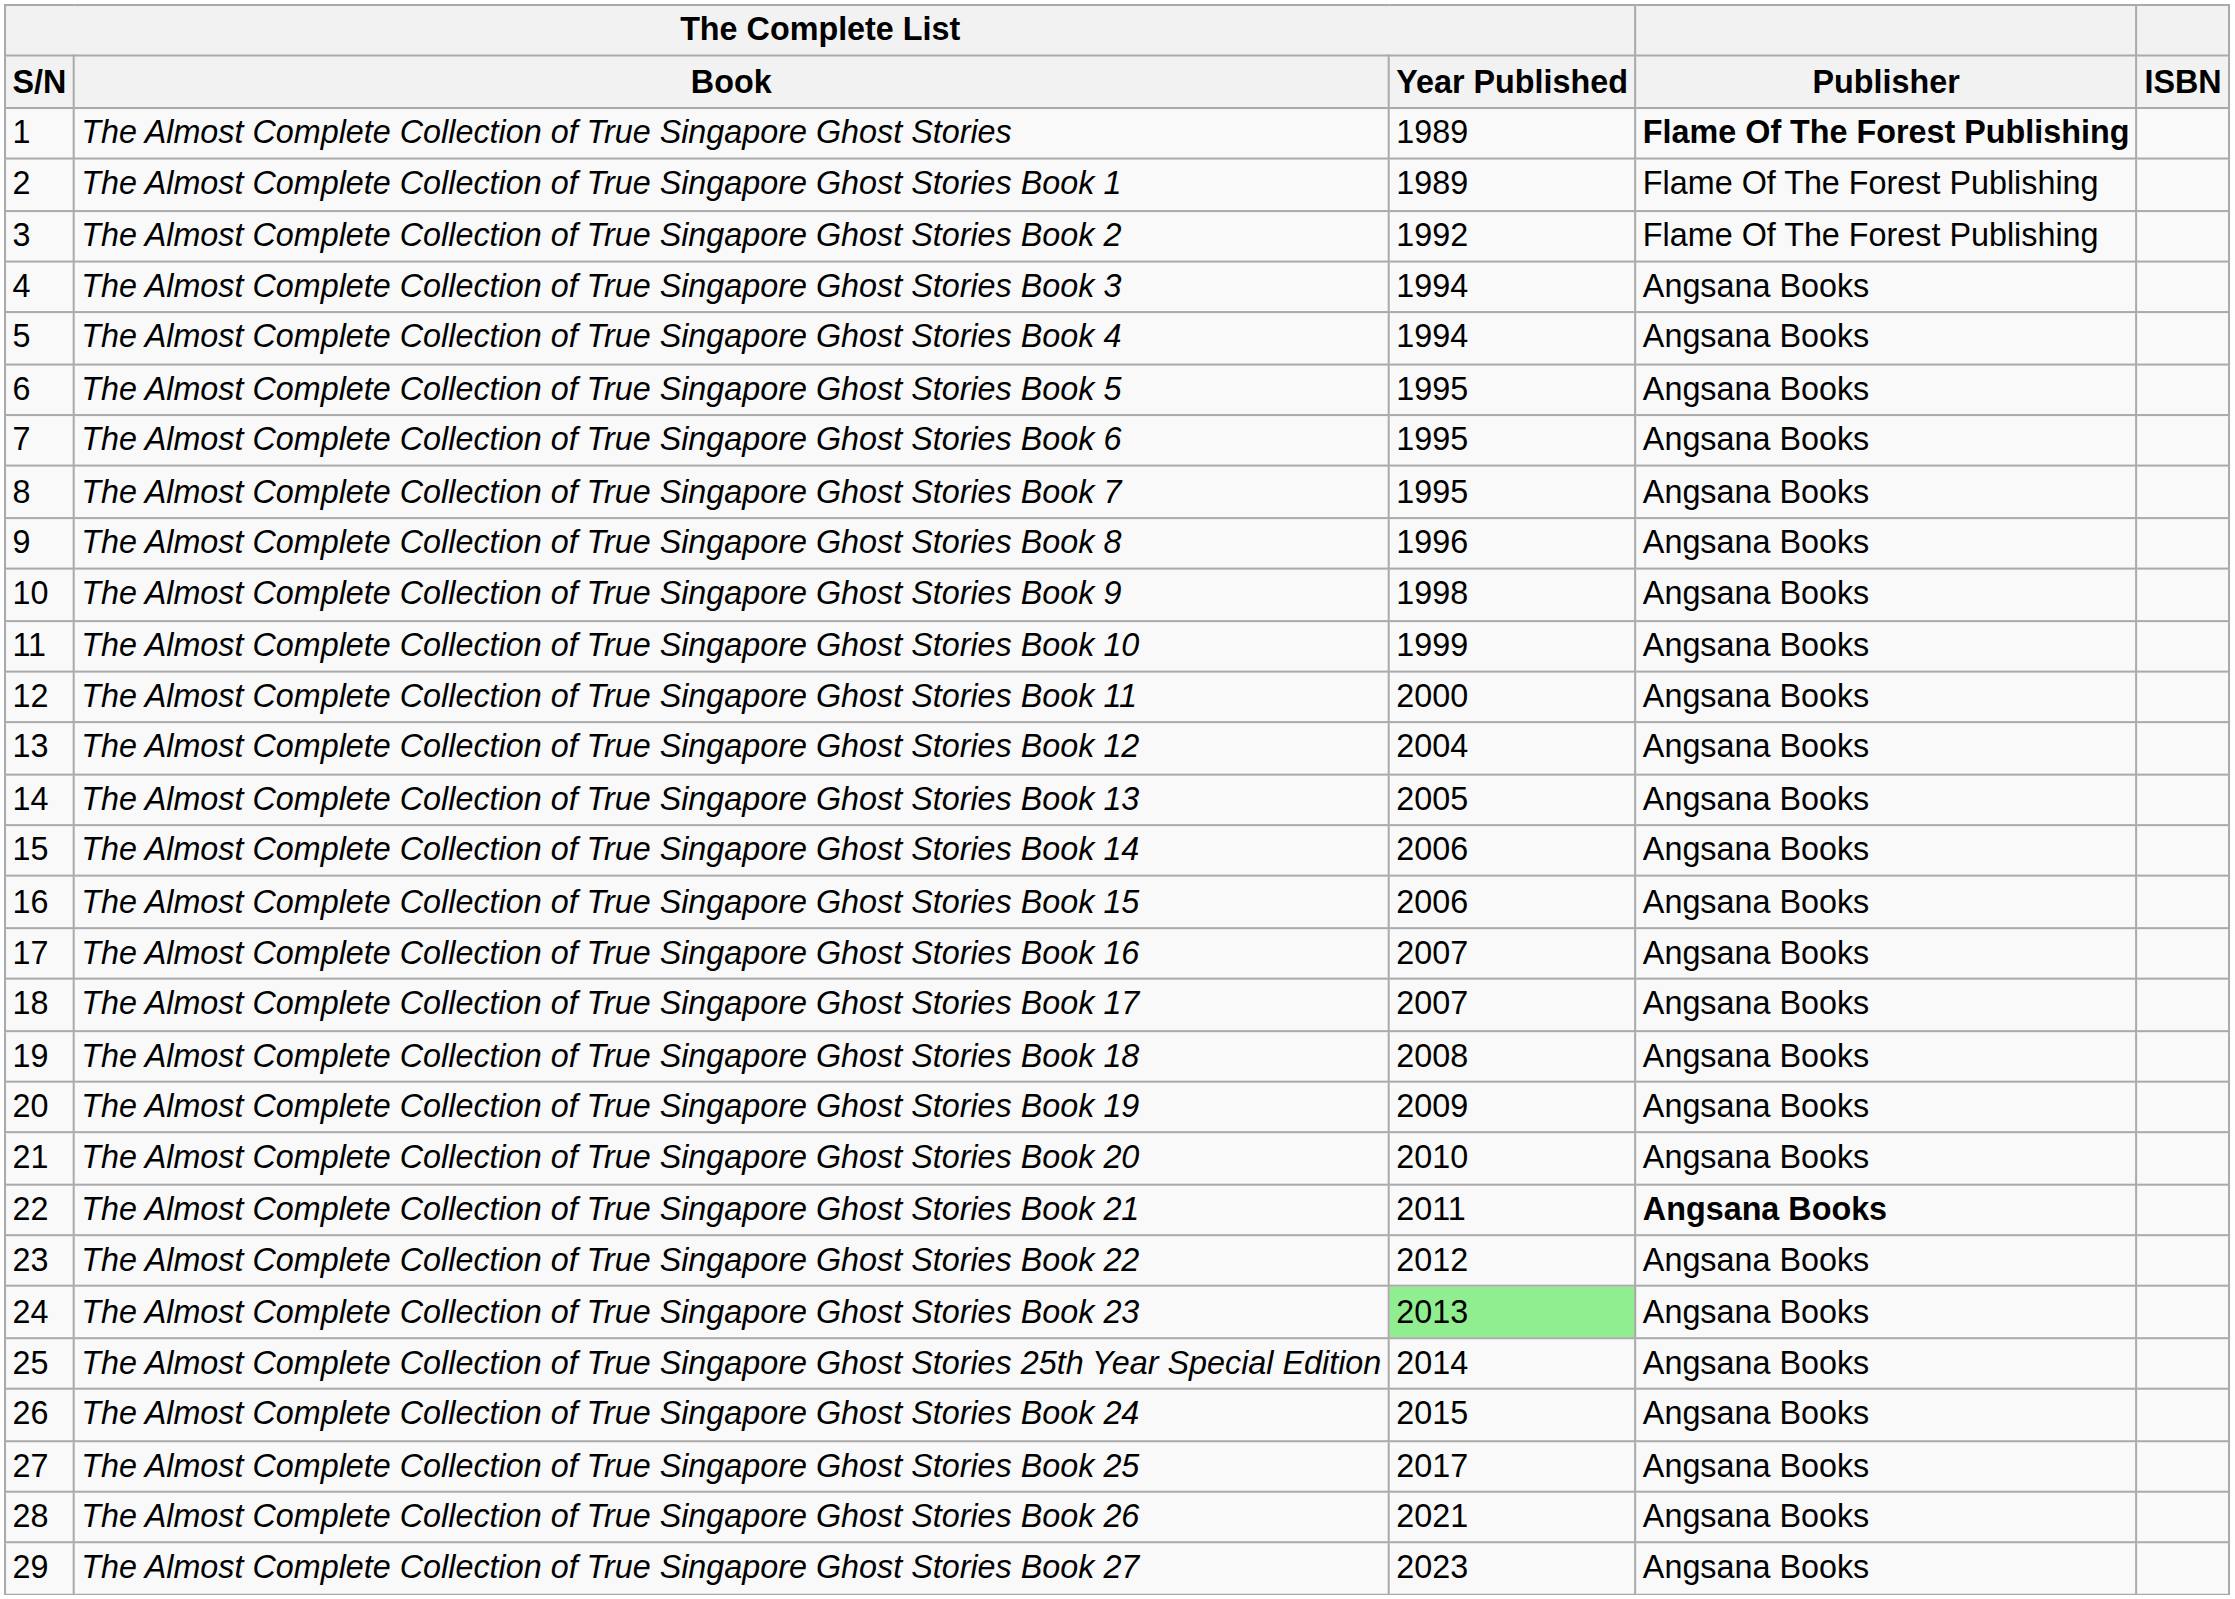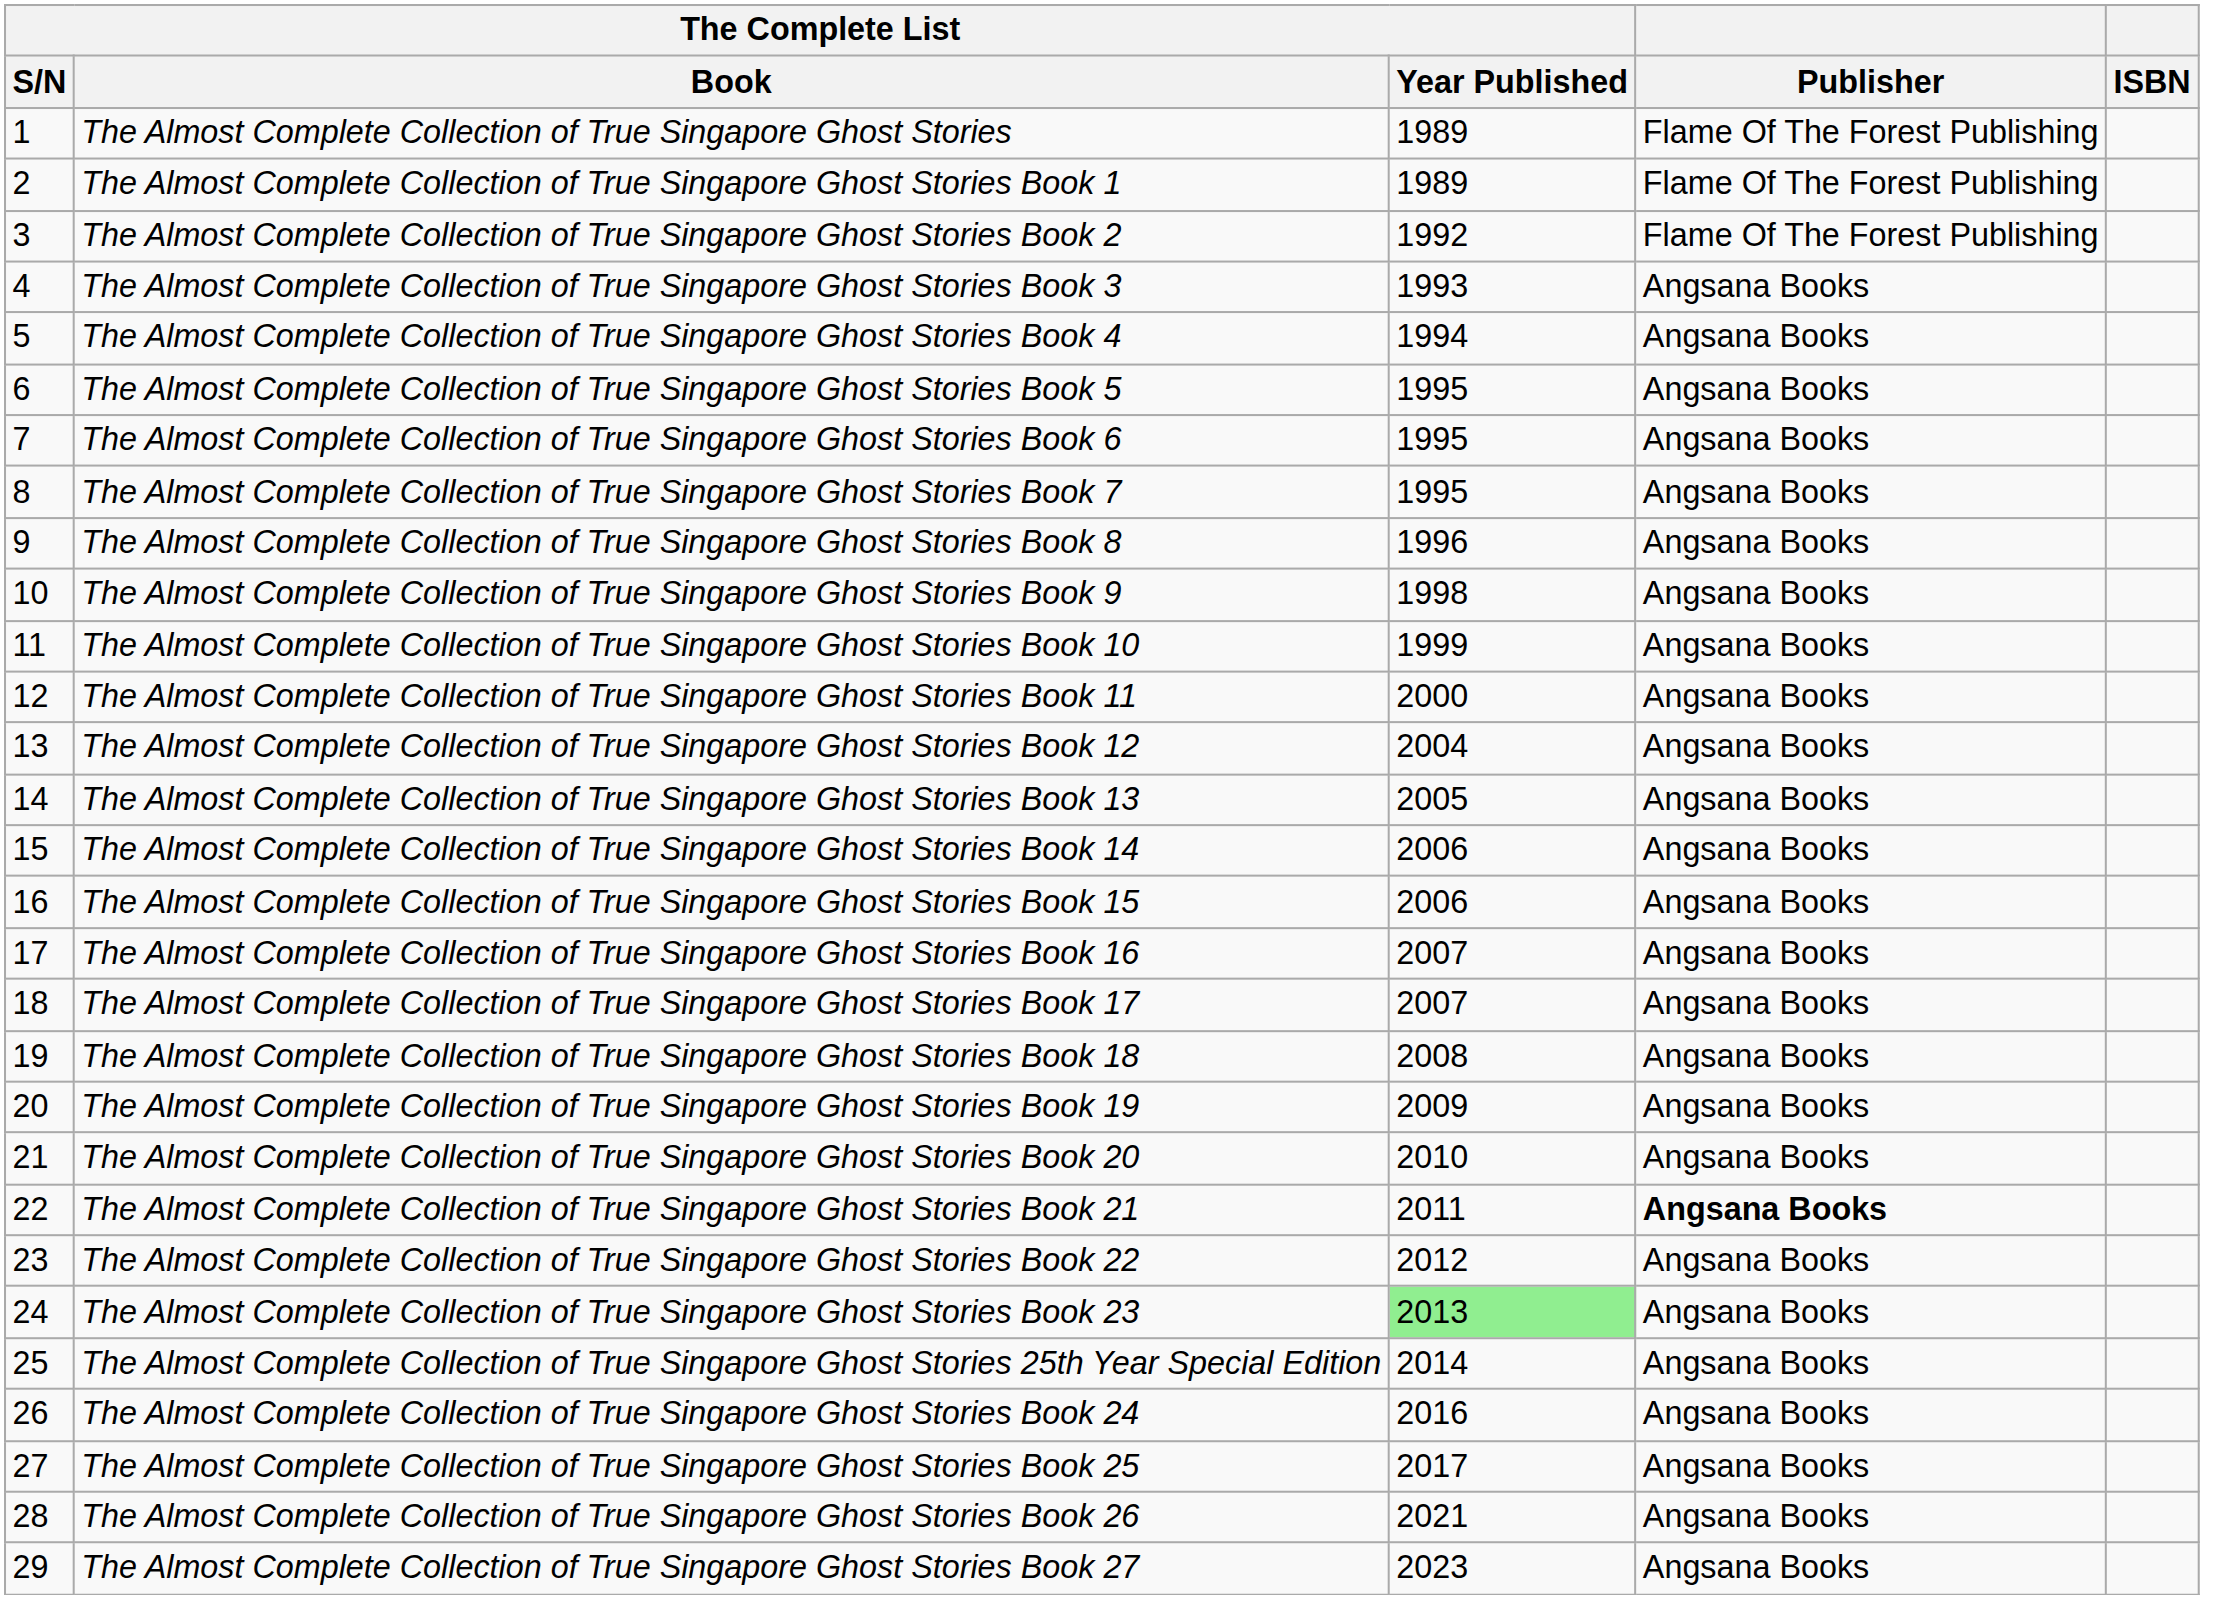row 3 | Publisher: bold -> normal
row 6 | The Complete List / Year Published: 1994 -> 1993
row 28 | The Complete List / Year Published: 2015 -> 2016
